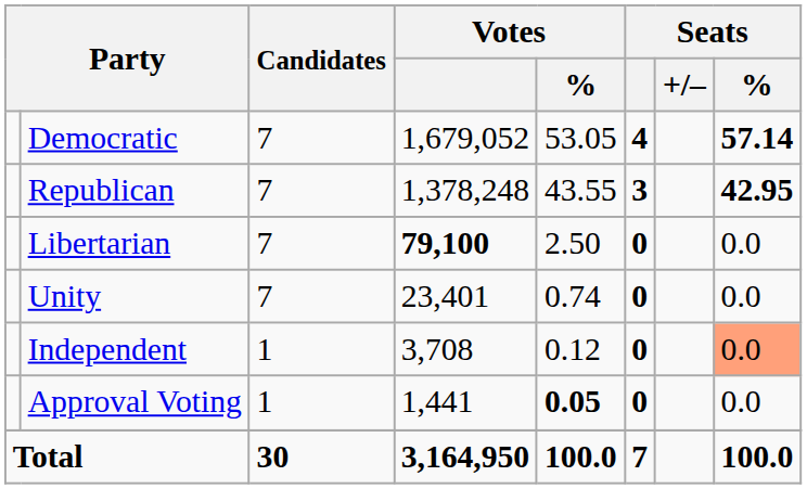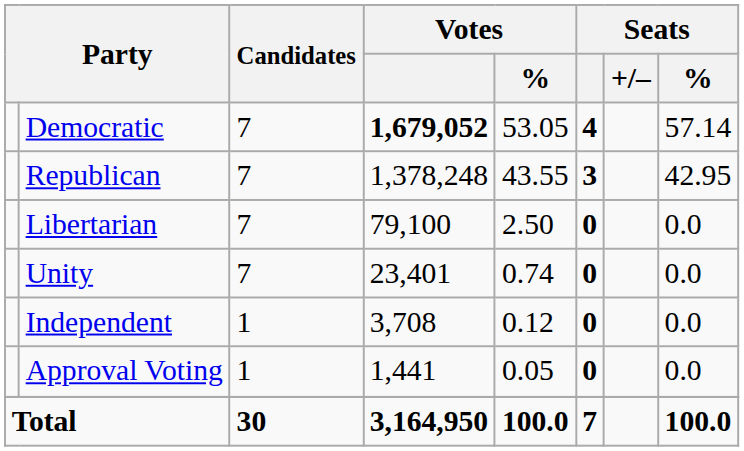Democratic | Votes: normal -> bold
Democratic | Seats / %: bold -> normal
Republican | Seats / %: bold -> normal
Libertarian | Votes: bold -> normal
Independent | Seats / %: lightsalmon background -> no background
Approval Voting | Votes / %: bold -> normal
